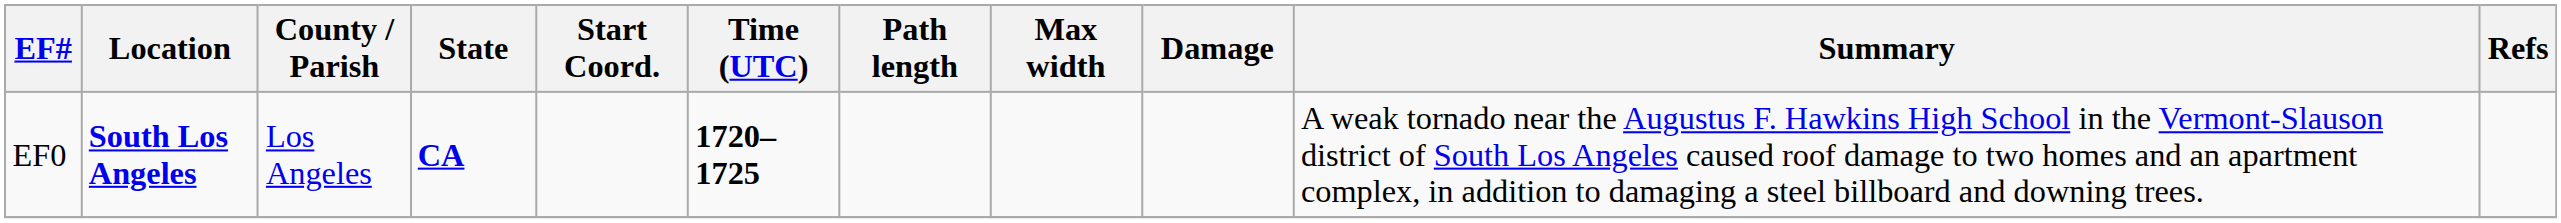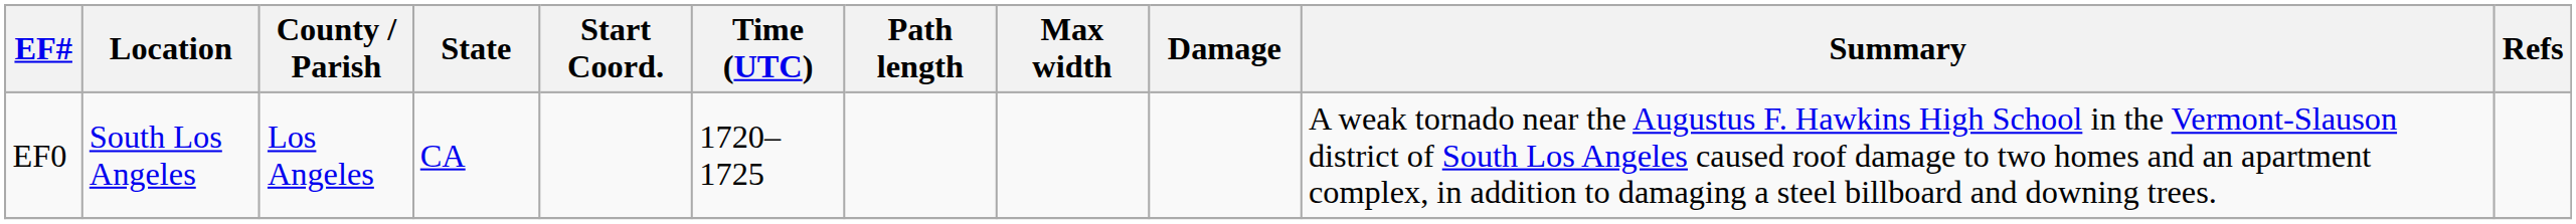EF0 | Location: bold -> normal
EF0 | State: bold -> normal
EF0 | Time (UTC): bold -> normal
